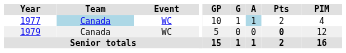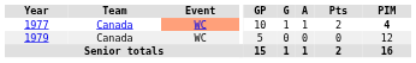1977 | Team: lightblue background -> no background
1977 | Event: no background -> lightsalmon background
1977 | A: lightblue background -> no background
1977 | PIM: normal -> bold
1979 | Pts: bold -> normal
